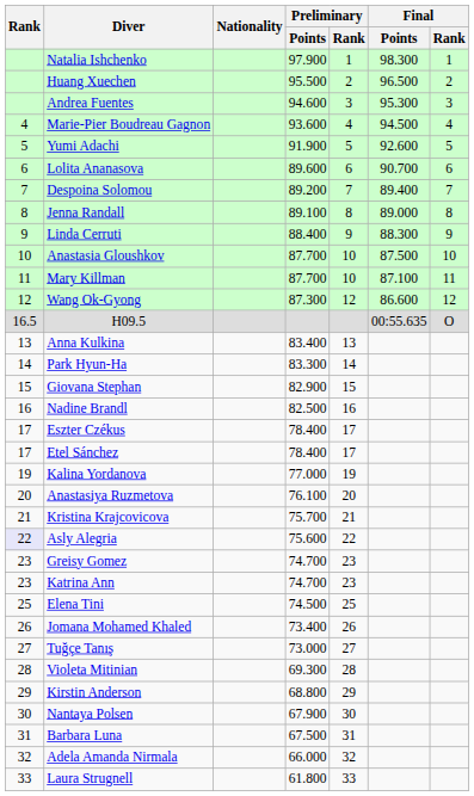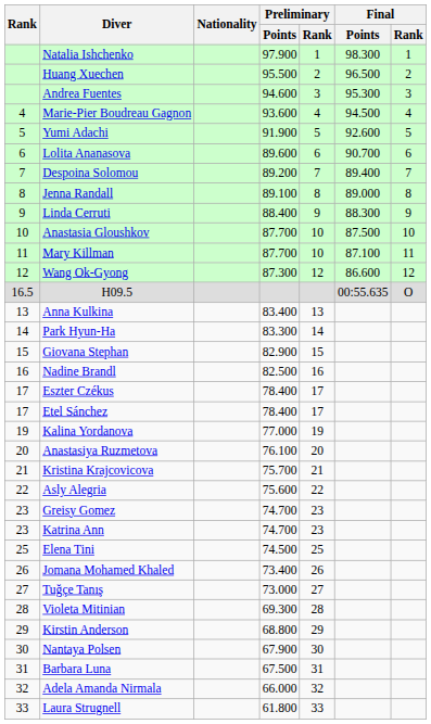Asly Alegria | Rank: lavender background -> no background
